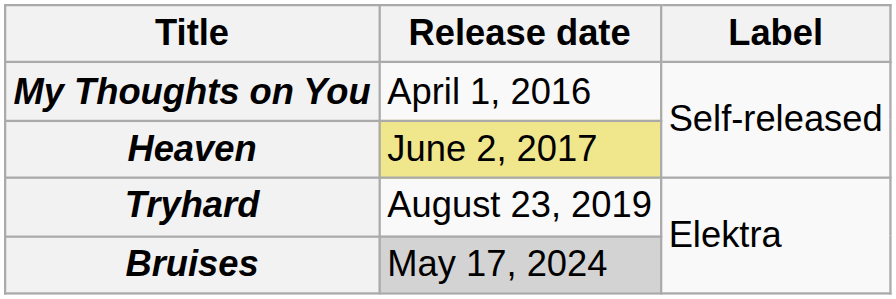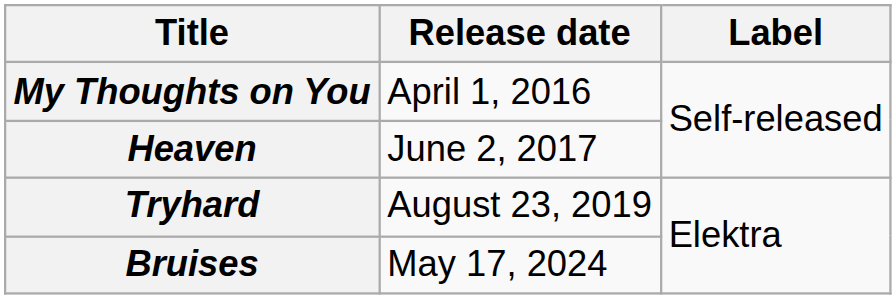Heaven | Release date: khaki background -> no background
Bruises | Release date: lightgrey background -> no background
